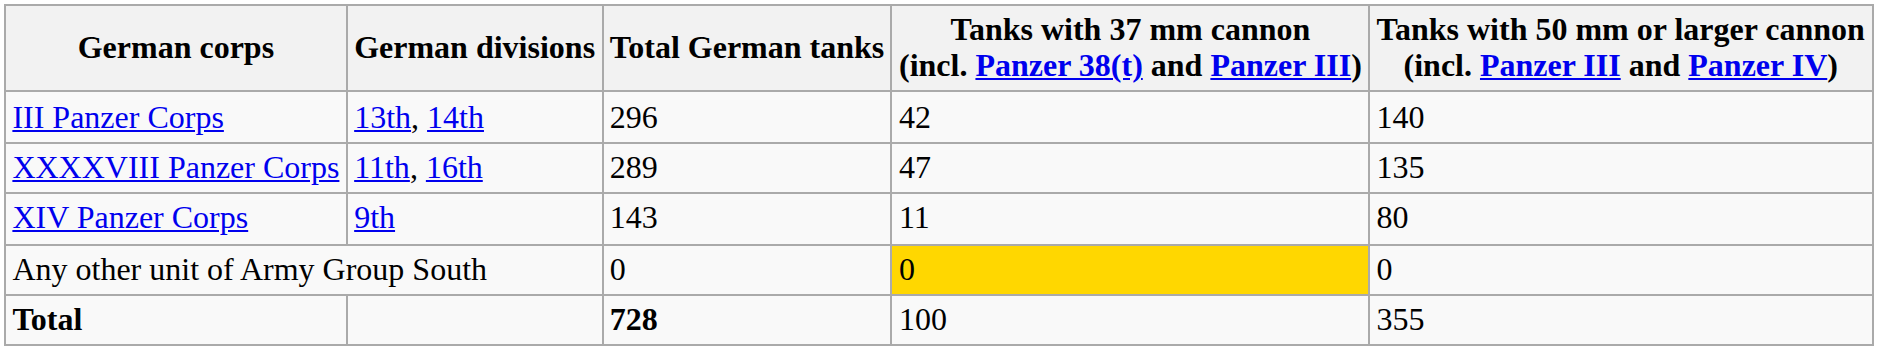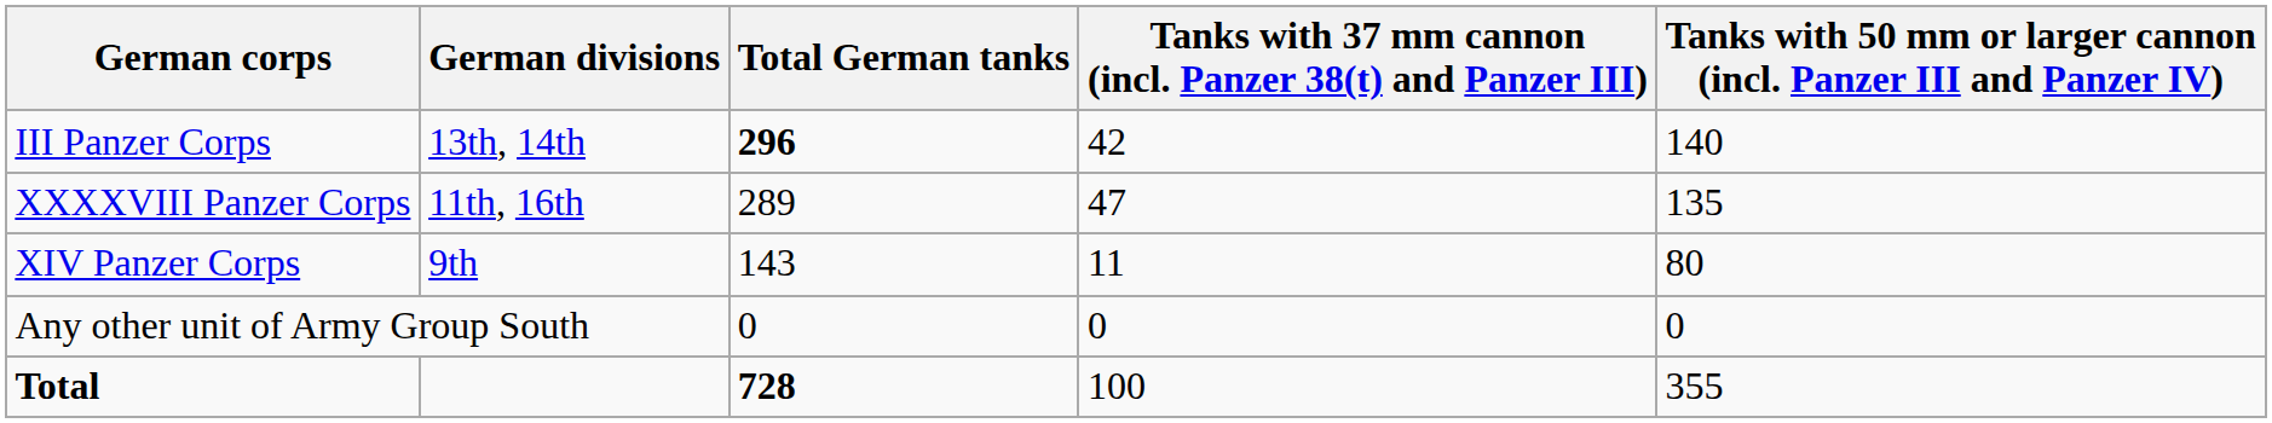III Panzer Corps | Total German tanks: normal -> bold
Any other unit of Army Group South | Tanks with 37 mm cannon (incl. Panzer 38(t) and Panzer III): gold background -> no background
